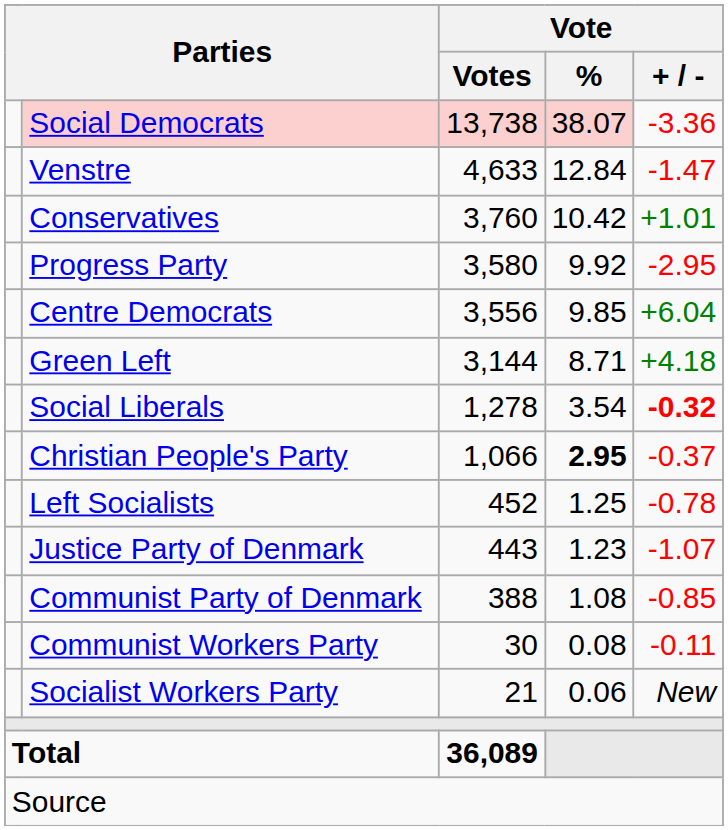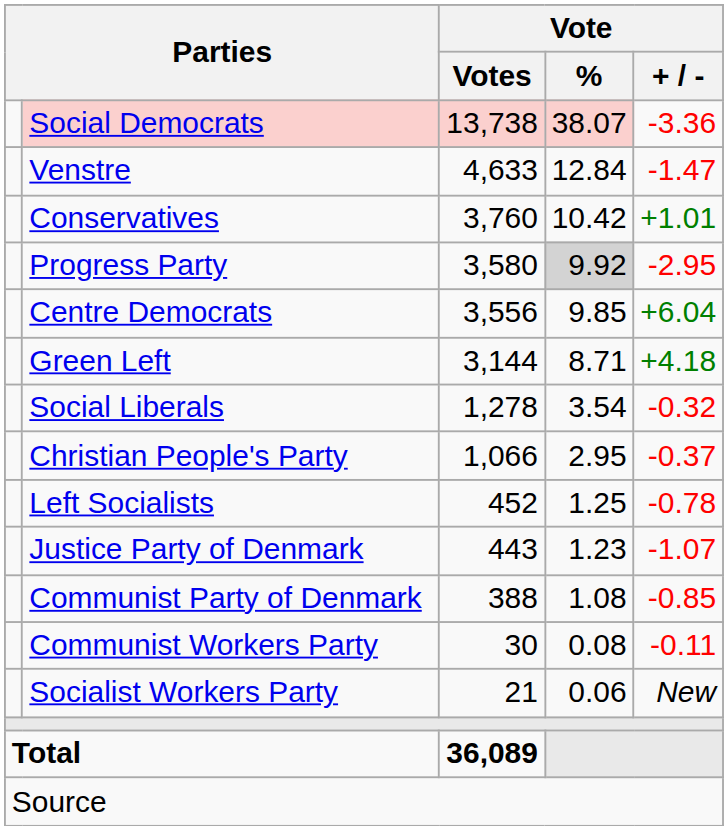Progress Party | Vote / %: no background -> lightgrey background
Social Liberals | Vote / + / -: bold -> normal
Christian People's Party | Vote / %: bold -> normal
